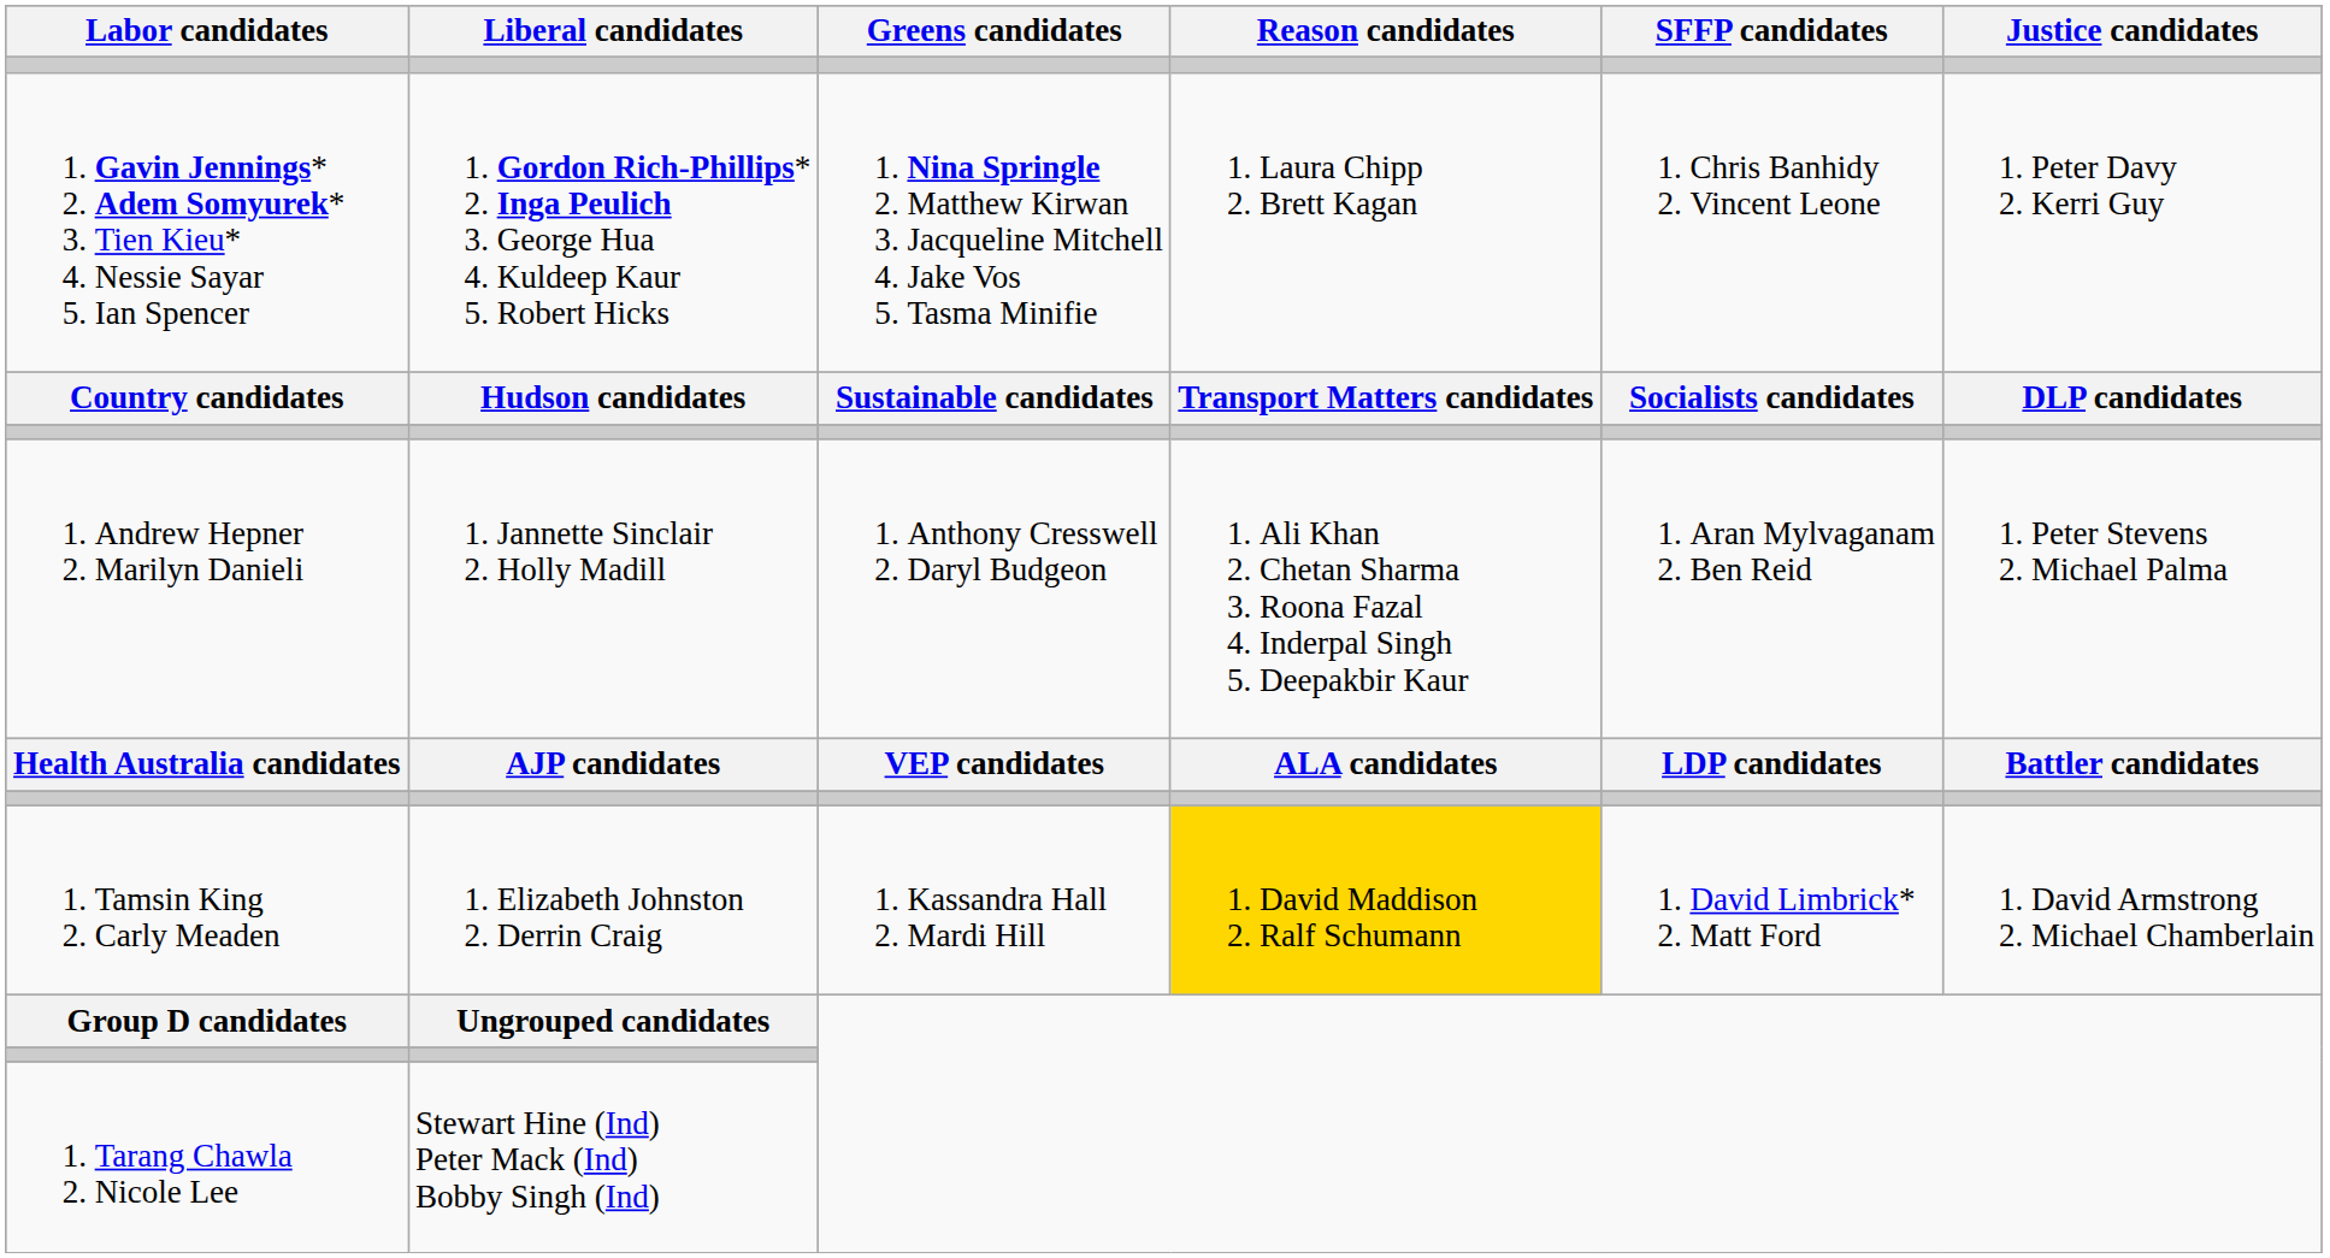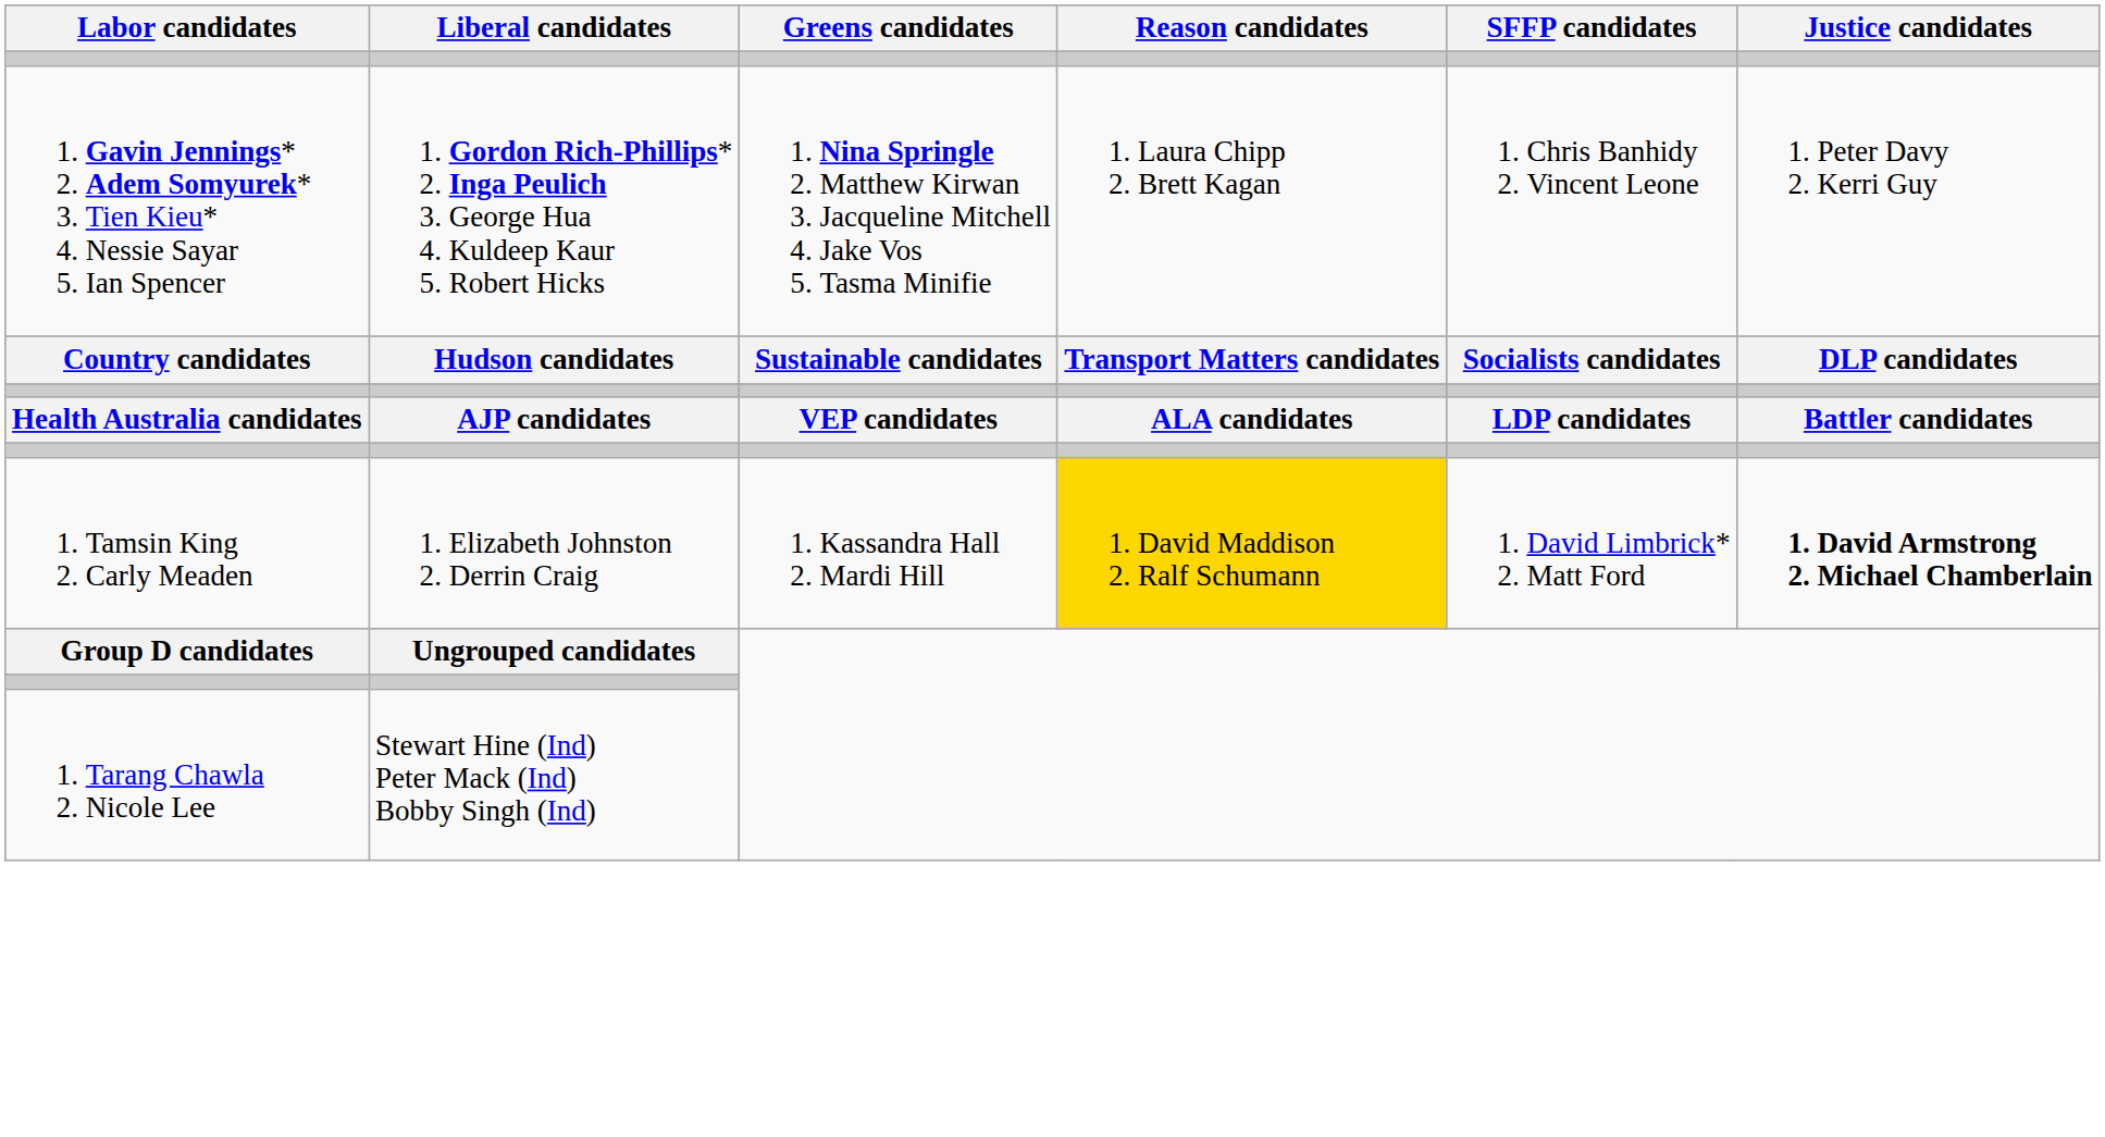- row: Andrew Hepner Marilyn Danieli | Jannette Sinclair Holly Madill | Anthony Cresswell Daryl Budgeon | Ali Khan Chetan Sharma Roona Fazal Inderpal Singh Deepakbir Kaur | Aran Mylvaganam Ben Reid | Peter Stevens Michael Palma
Tamsin King Carly Meaden | Justice candidates: normal -> bold
